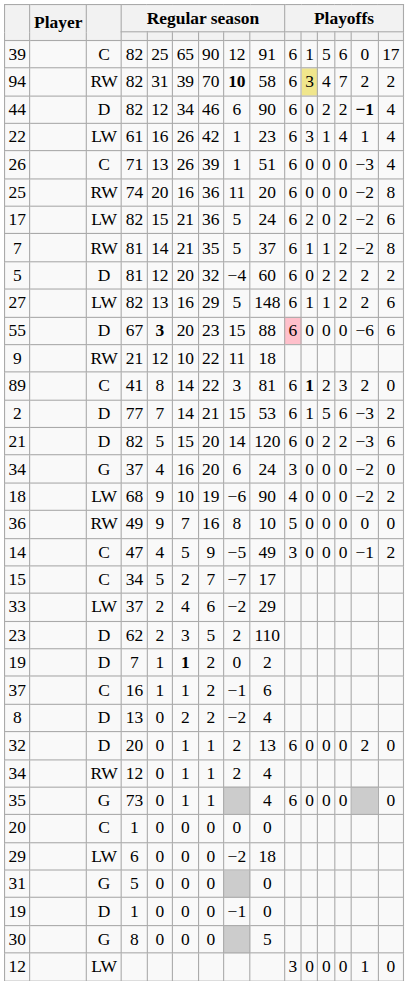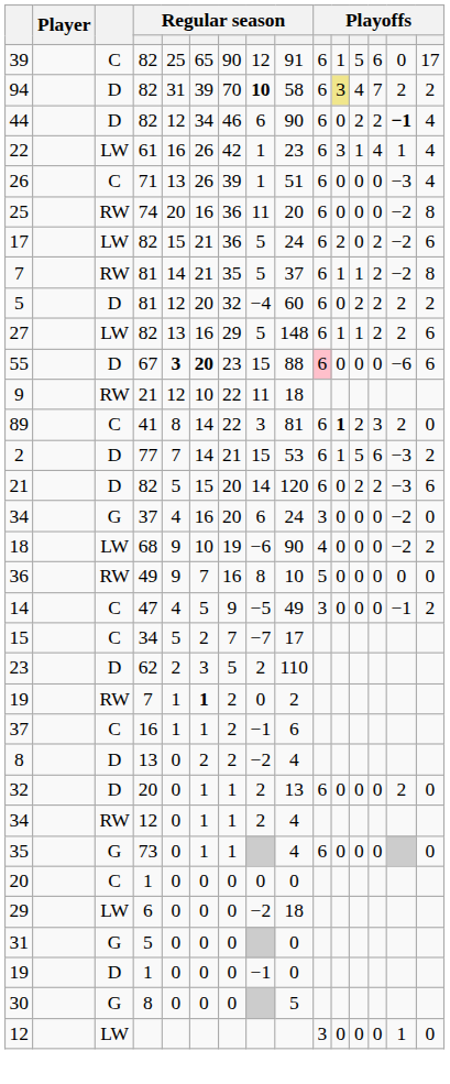94 | column 3: RW -> D
55 | column 6: normal -> bold
- row: 33 | LW | 37 | 2 | 4 | 6 | −2 | 29
19 / 7 | column 3: D -> RW
